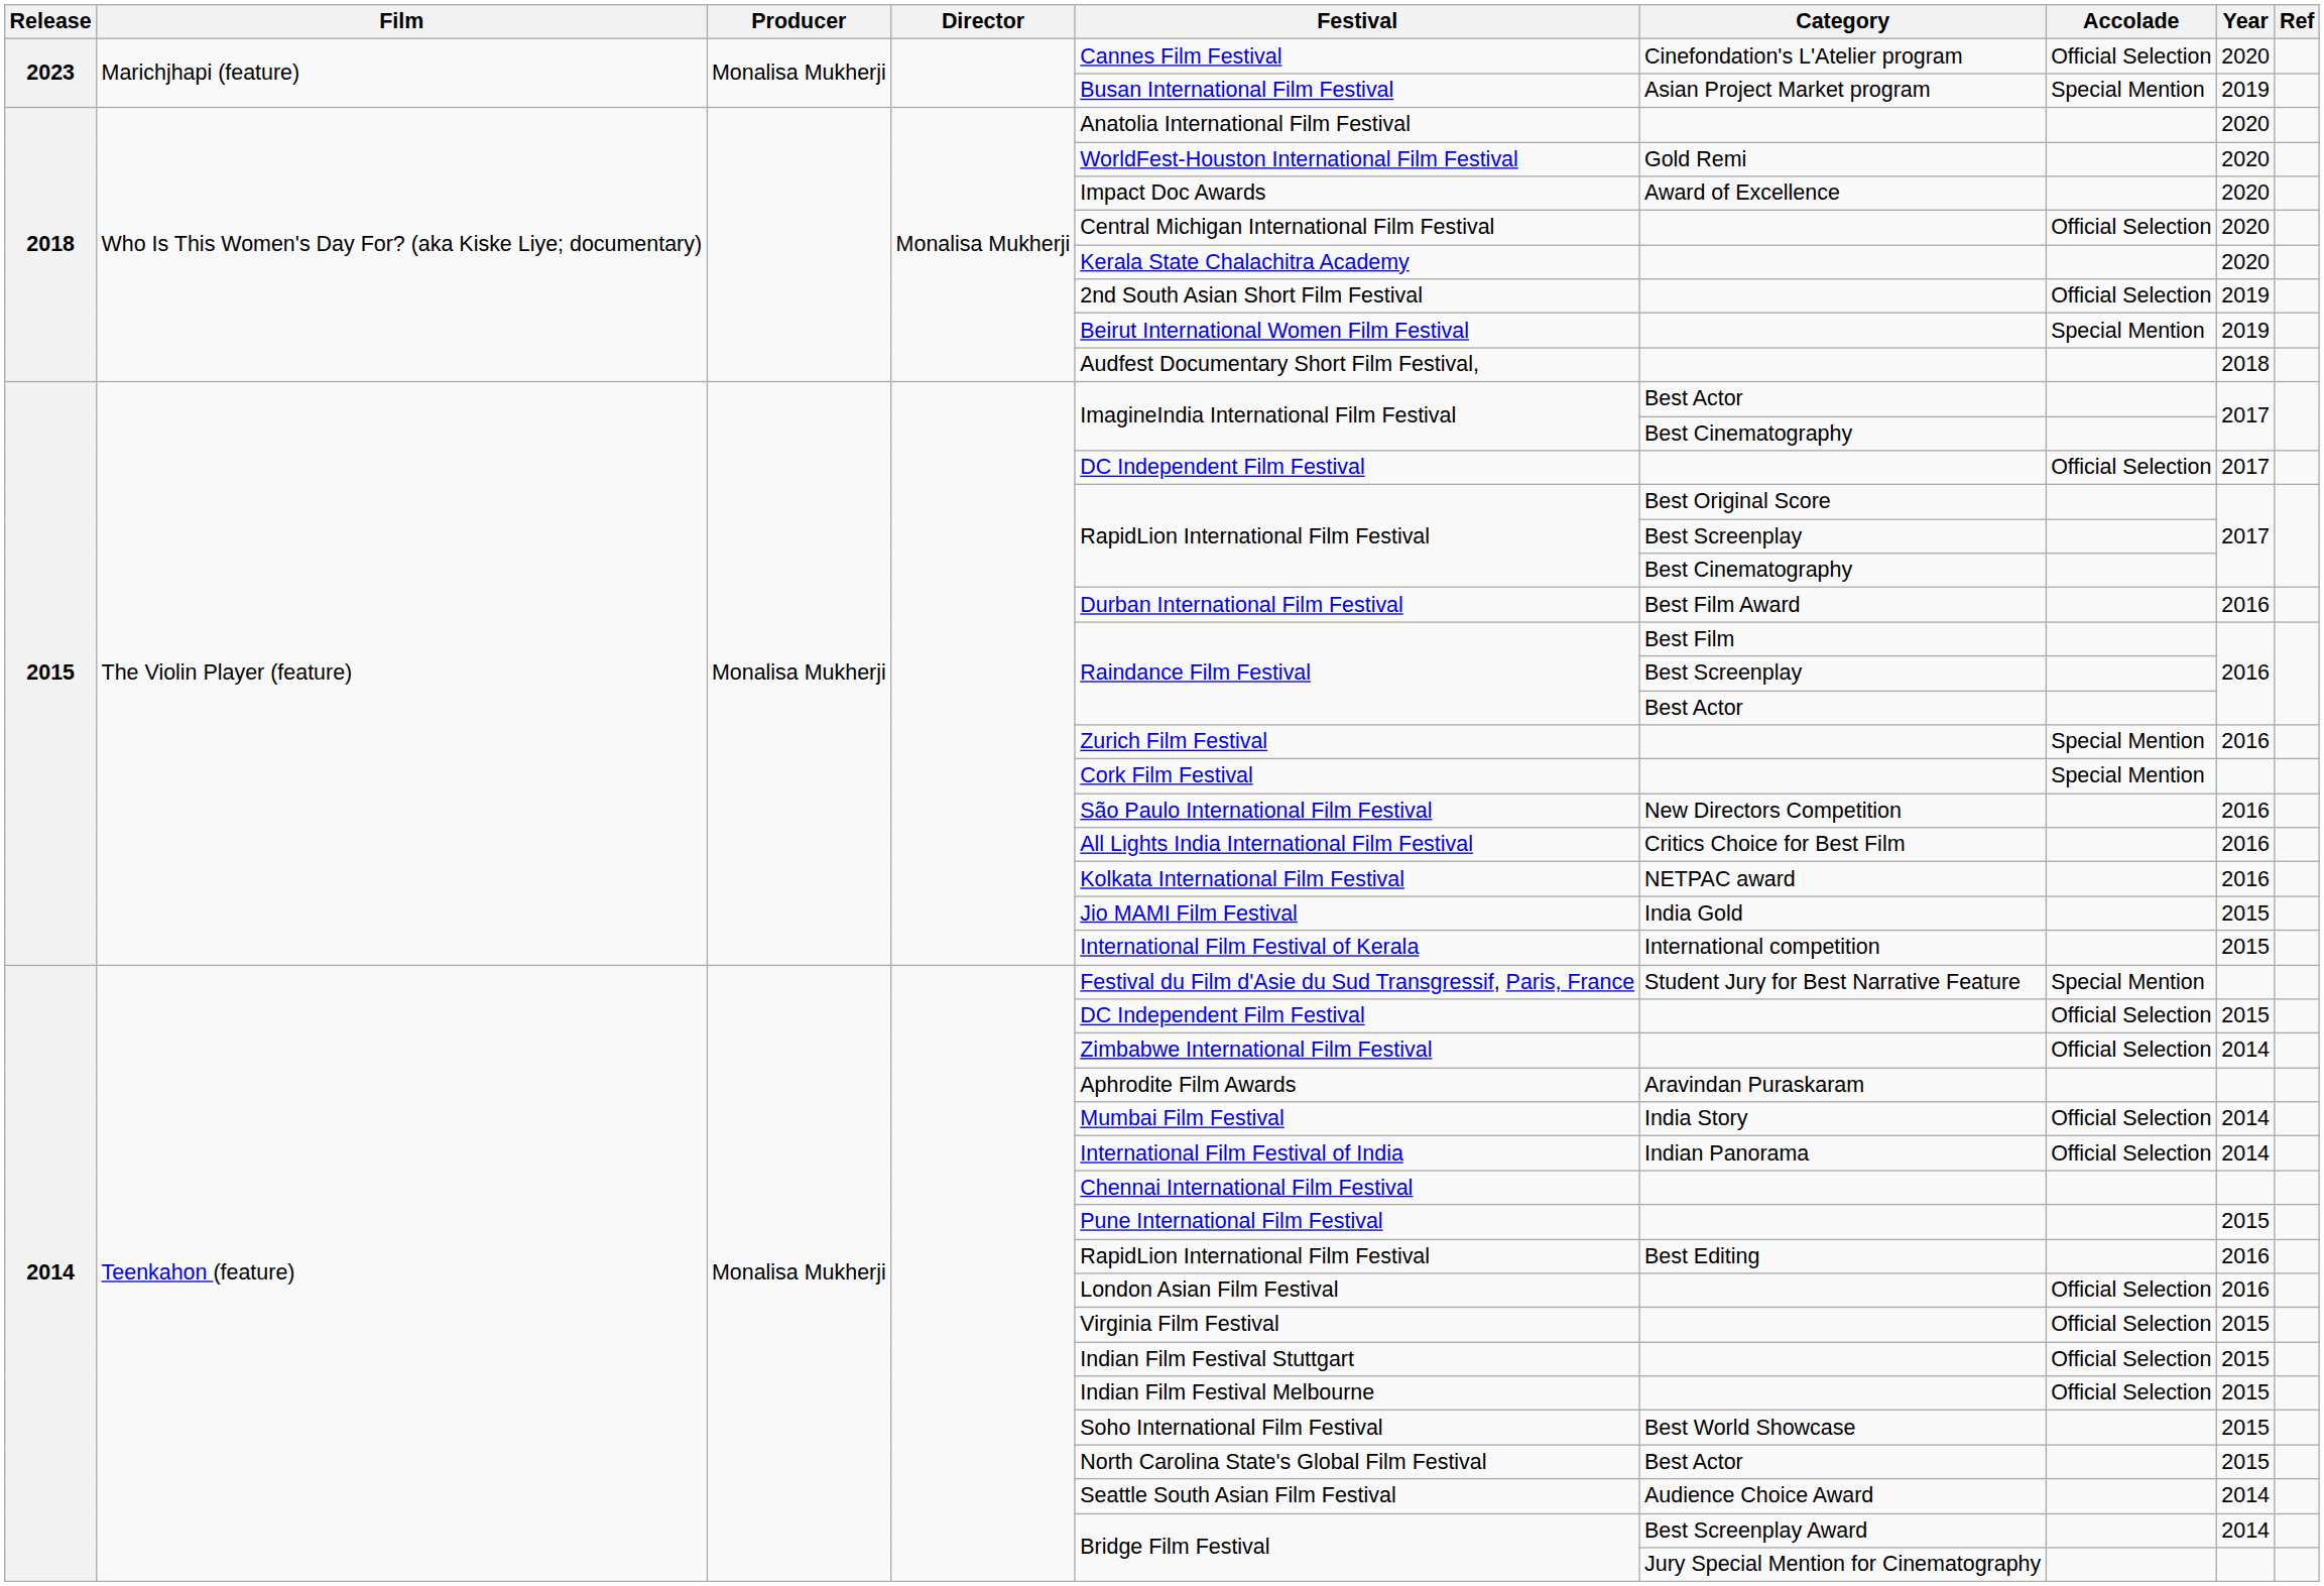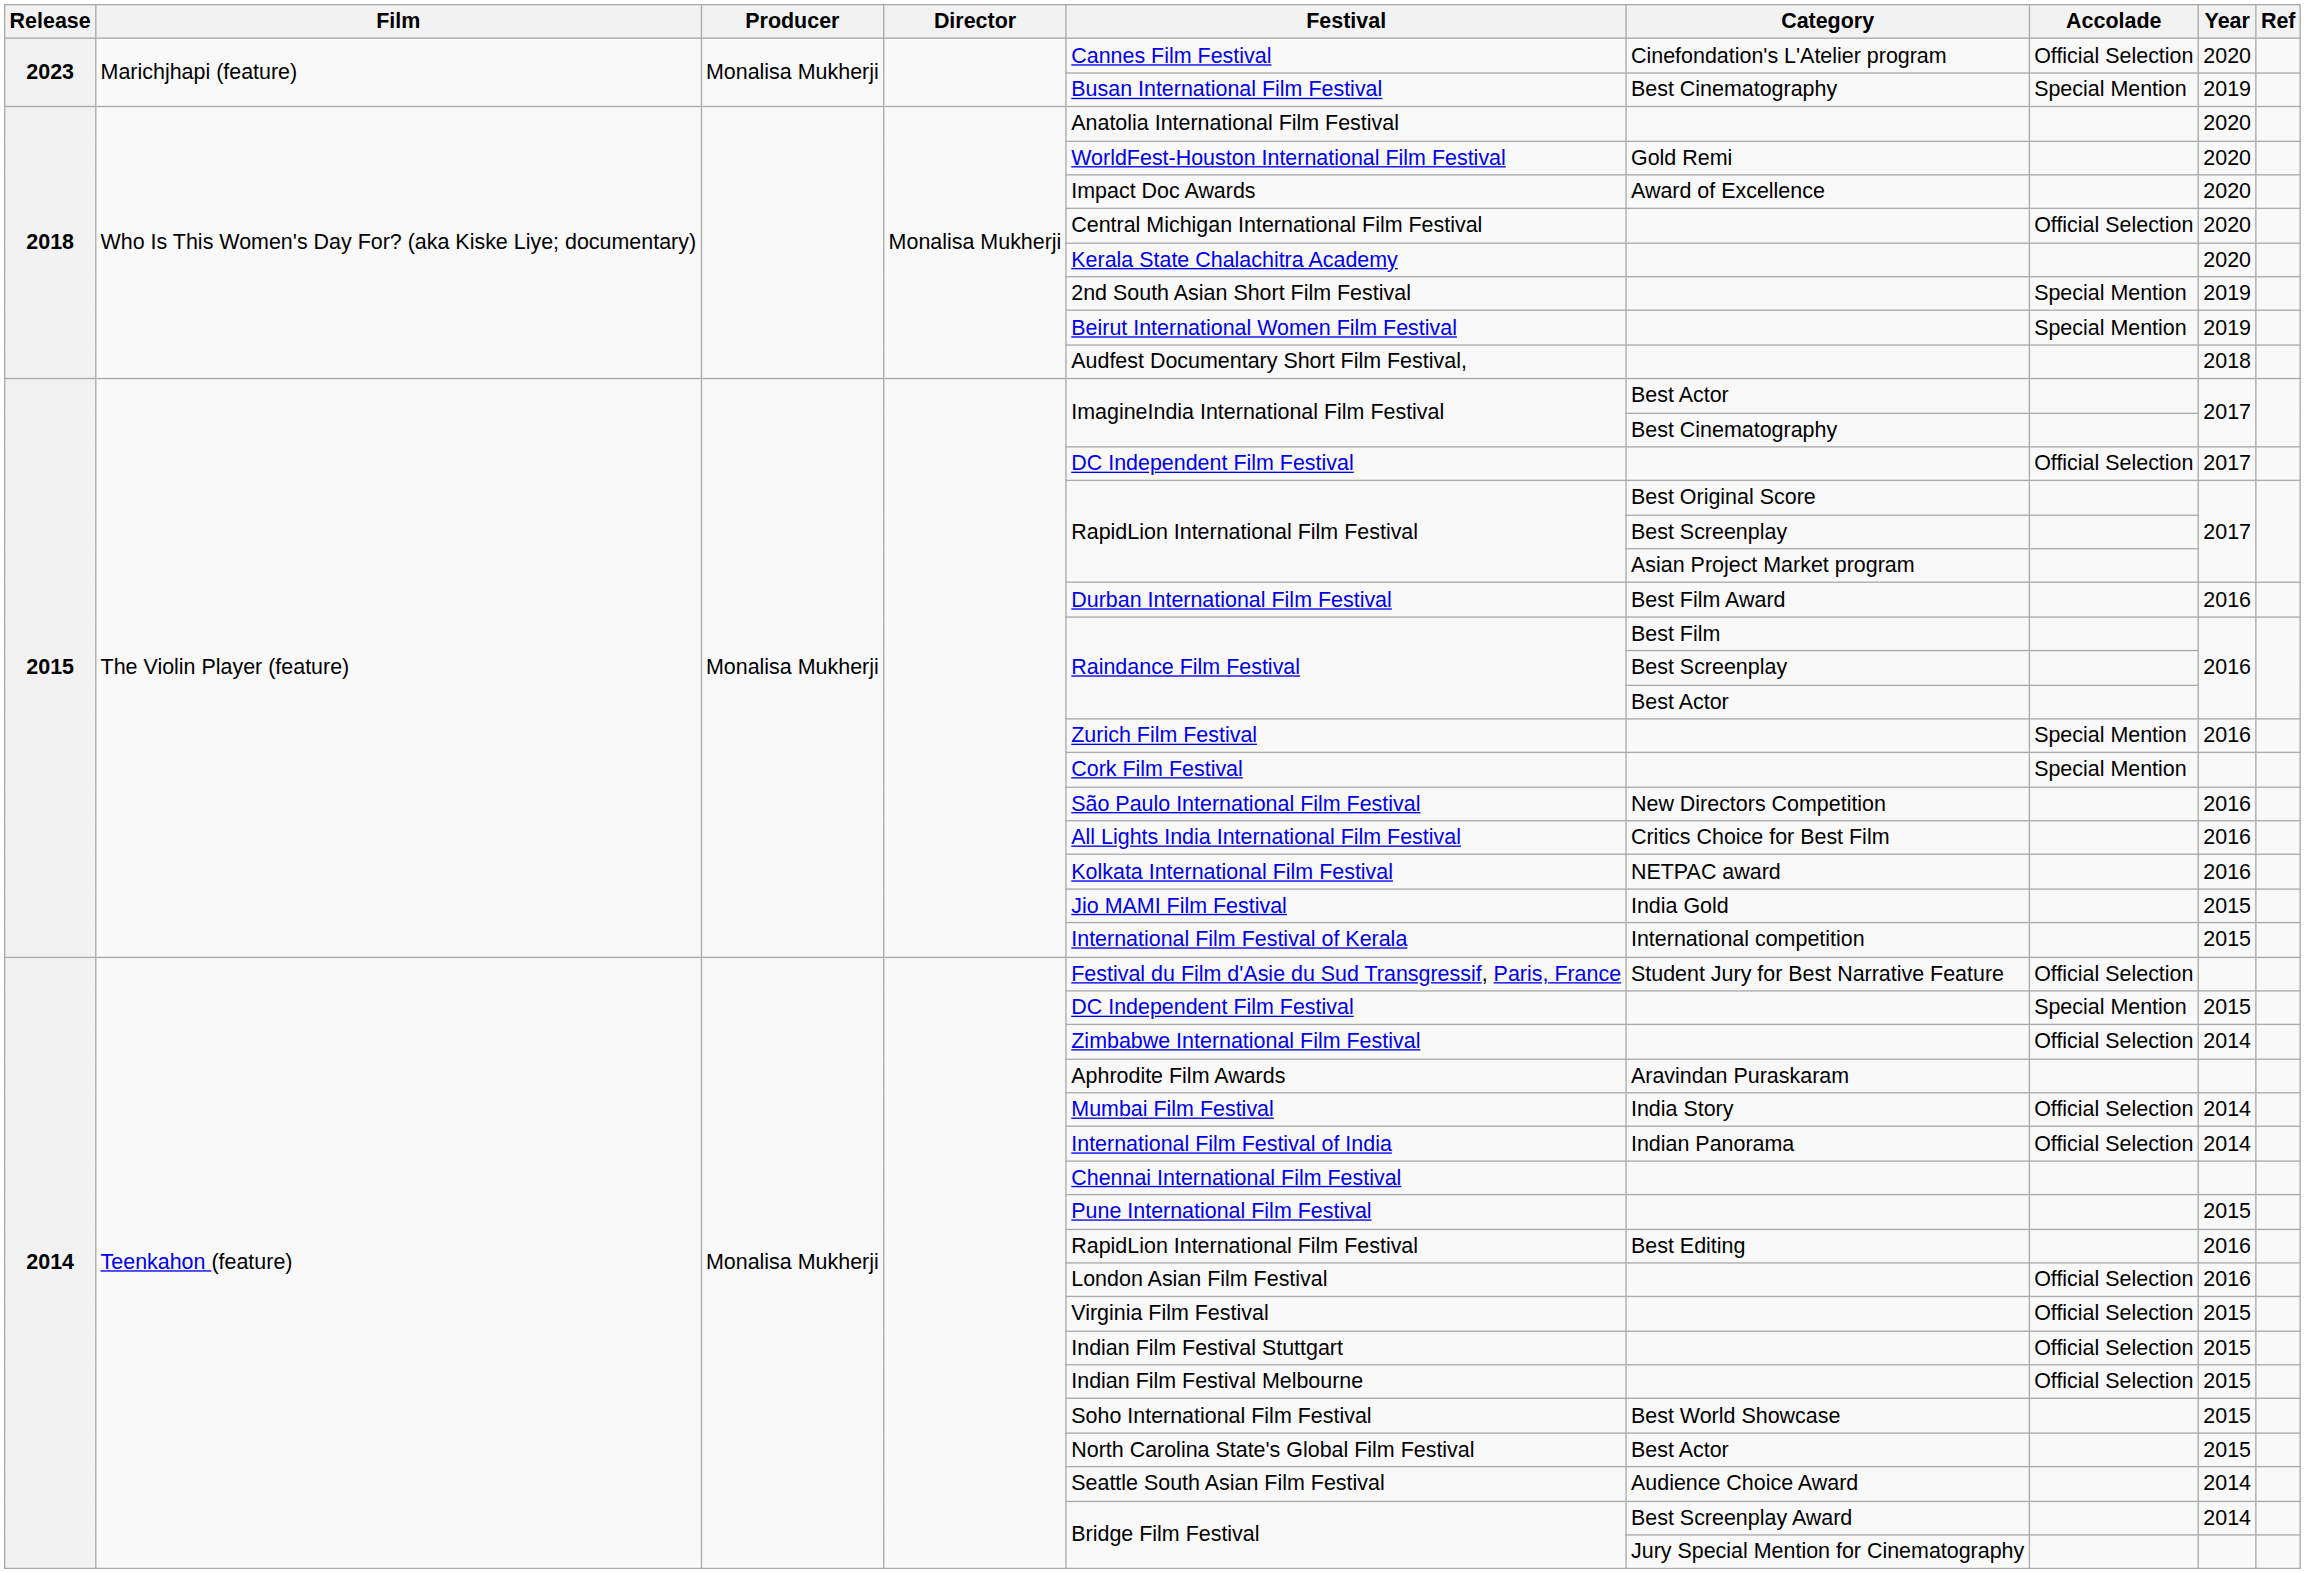row 3 | Category: Asian Project Market program -> Best Cinematography
row 9 | Accolade: Official Selection -> Special Mention
row 17 | Category: Best Cinematography -> Asian Project Market program
row 29 | Accolade: Special Mention -> Official Selection
row 30 | Accolade: Official Selection -> Special Mention
